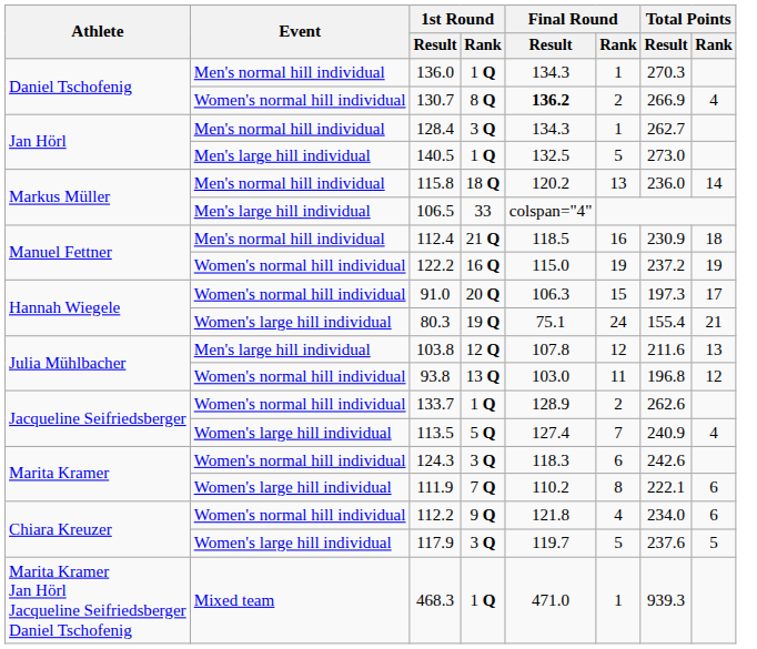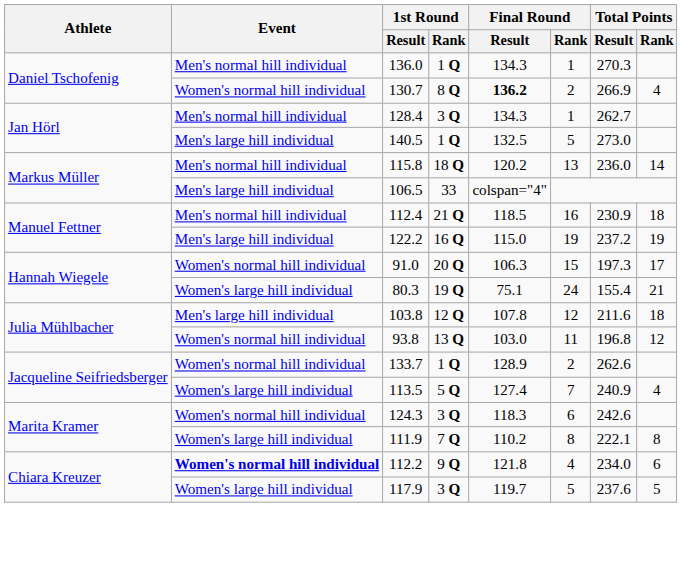122.2 | Event: Women's normal hill individual -> Men's large hill individual
103.8 | Total Points / Rank: 13 -> 18
111.9 | Total Points / Rank: 6 -> 8
112.2 | Event: normal -> bold
- row: Marita Kramer Jan Hörl Jacqueline Seifriedsberger Daniel Tschofenig | Mixed team | 468.3 | 1 Q | 471.0 | 1 | 939.3
